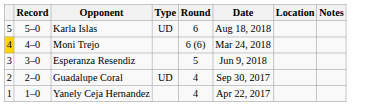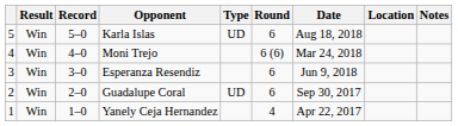+ column: Result | Win | Win | Win | Win | Win
Moni Trejo | column 1: gold background -> no background
Esperanza Resendiz | Round: 5 -> 6
Guadalupe Coral | Round: 4 -> 6
